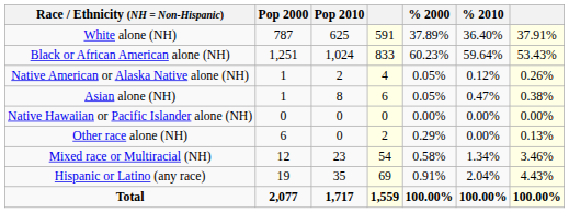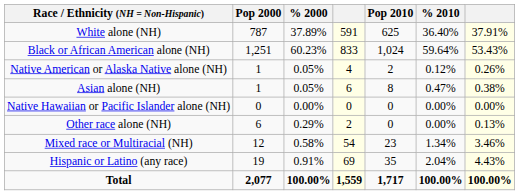columns swapped: Pop 2010 <-> % 2000
